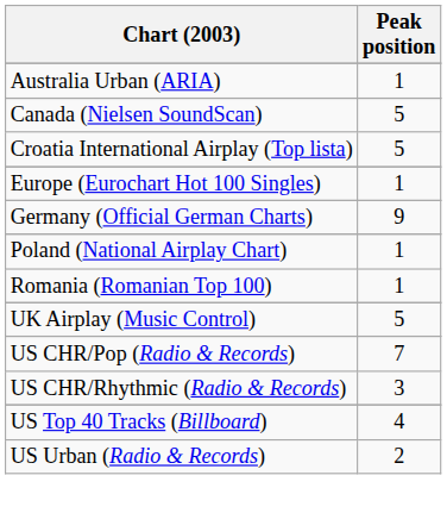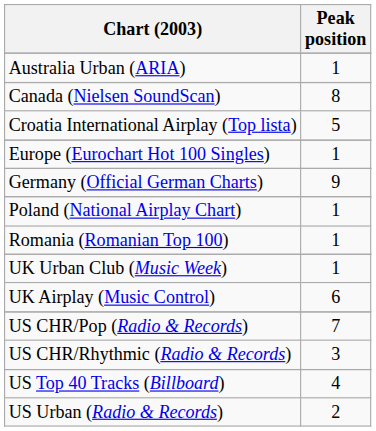Canada (Nielsen SoundScan) | Peak position: 5 -> 8
+ row: UK Urban Club (Music Week) | 1
UK Airplay (Music Control) | Peak position: 5 -> 6
